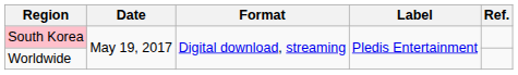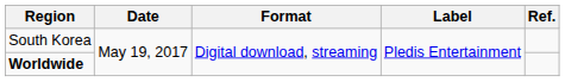South Korea | Region: pink background -> no background
Worldwide | Region: normal -> bold
